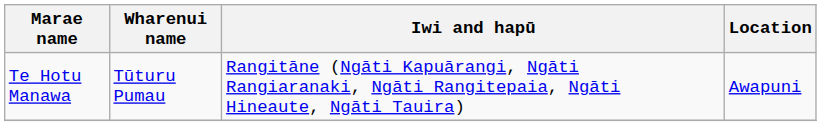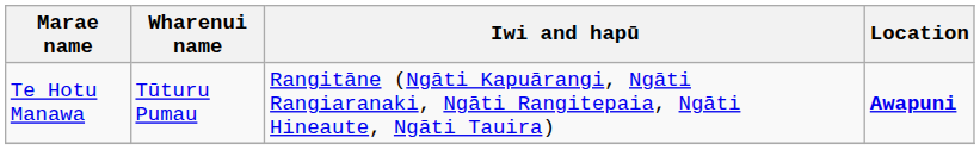Te Hotu Manawa | Location: normal -> bold
